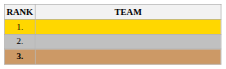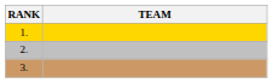3. | RANK: bold -> normal
